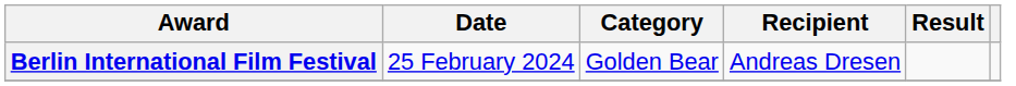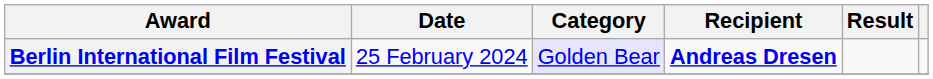Berlin International Film Festival | Category: no background -> lavender background
Berlin International Film Festival | Recipient: normal -> bold
